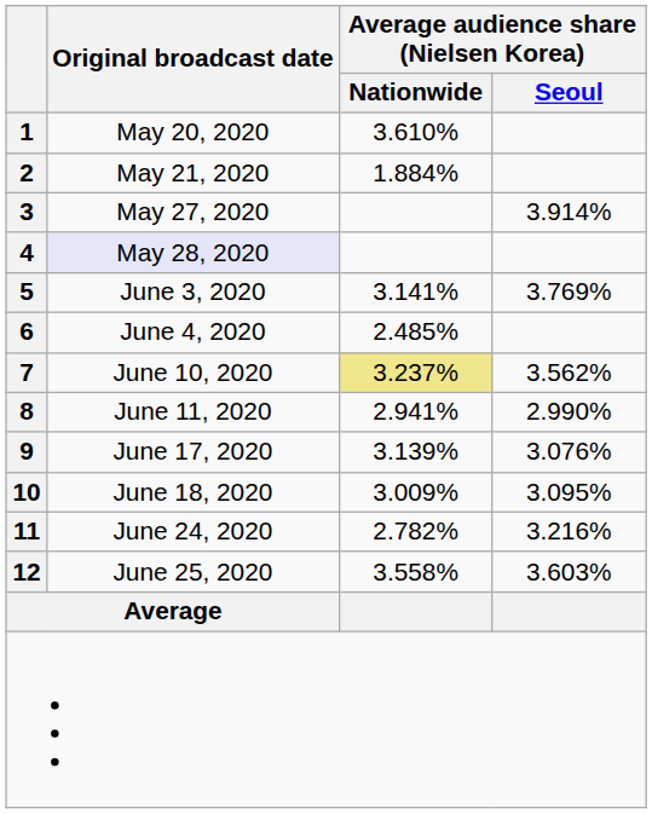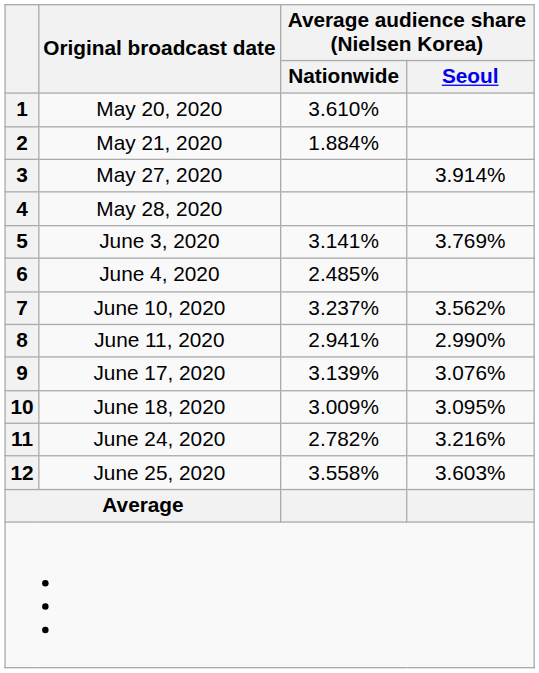4 | Original broadcast date: lavender background -> no background
7 | Average audience share (Nielsen Korea) / Nationwide: khaki background -> no background
